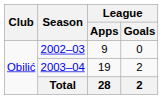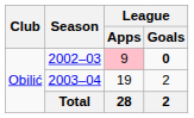2002–03 | League / Apps: no background -> pink background
2002–03 | League / Goals: normal -> bold
